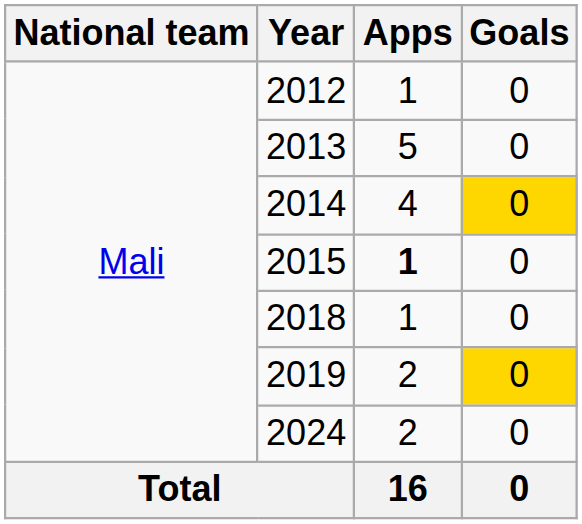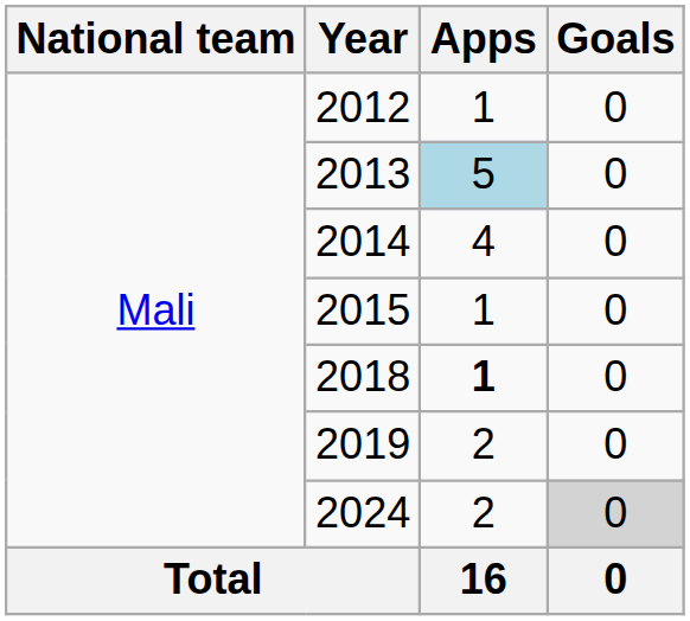2013 | Apps: no background -> lightblue background
2014 | Goals: gold background -> no background
2015 | Apps: bold -> normal
2018 | Apps: normal -> bold
2019 | Goals: gold background -> no background
2024 | Goals: no background -> lightgrey background
